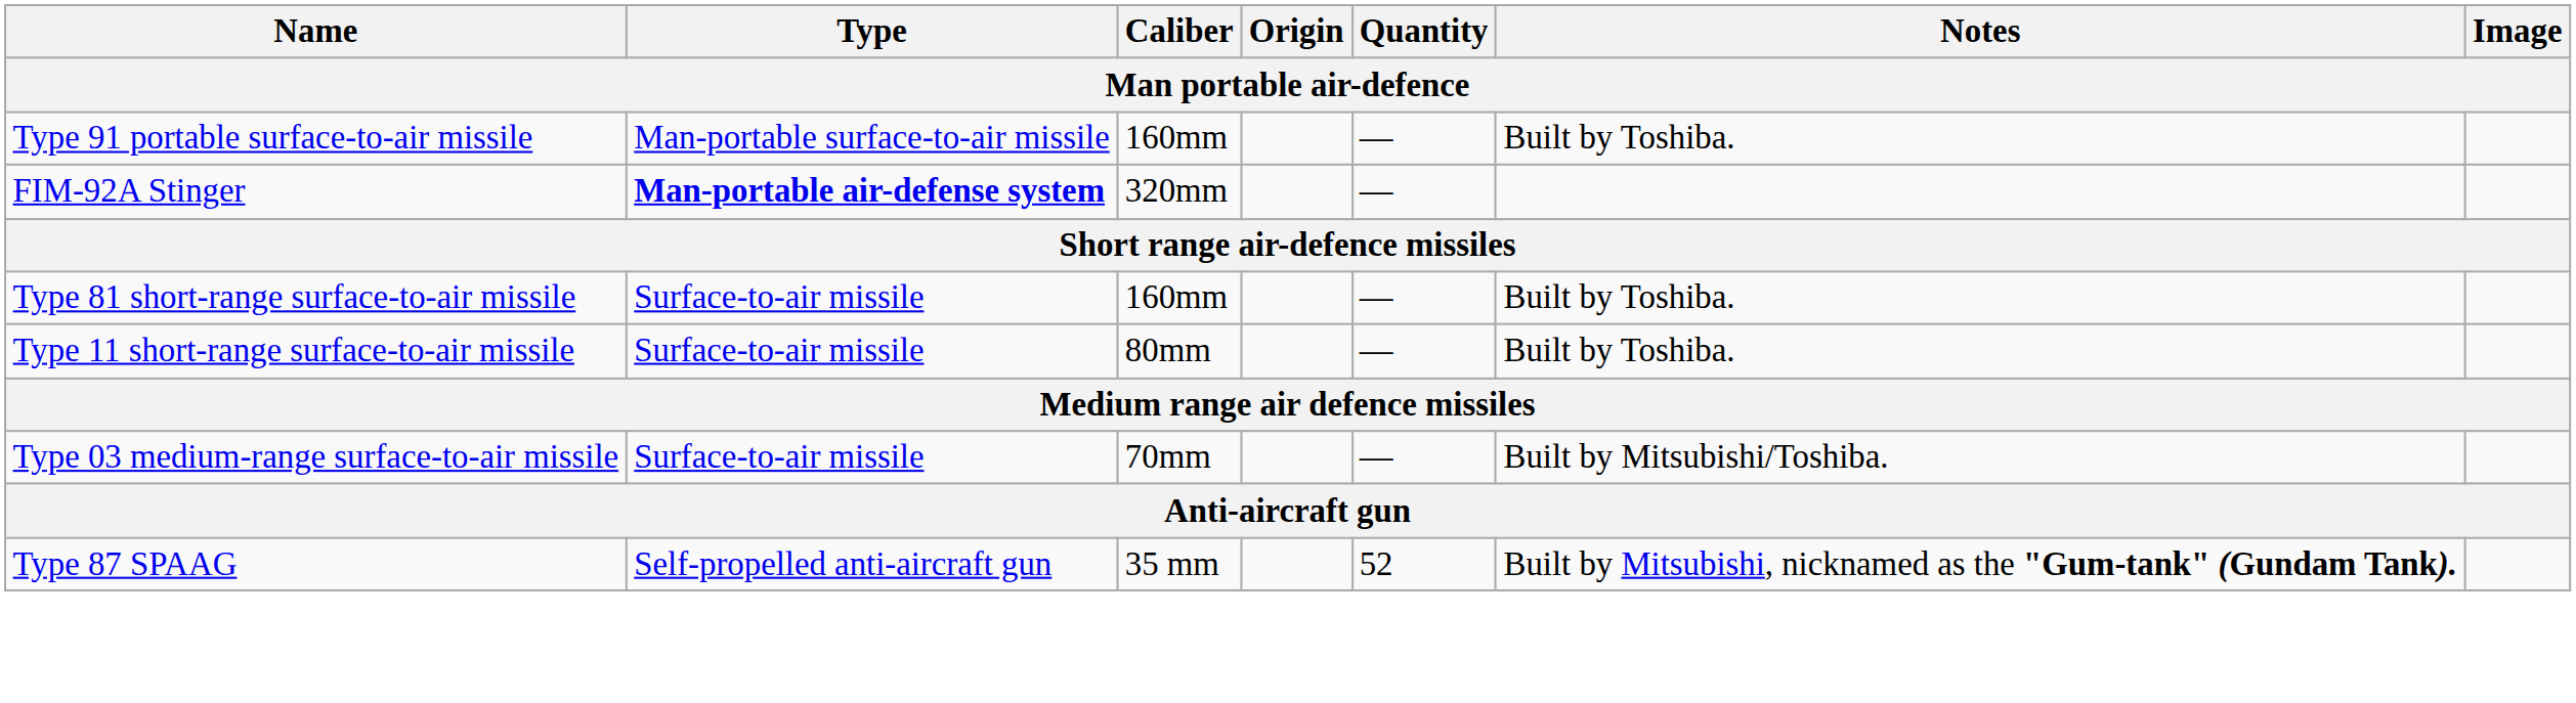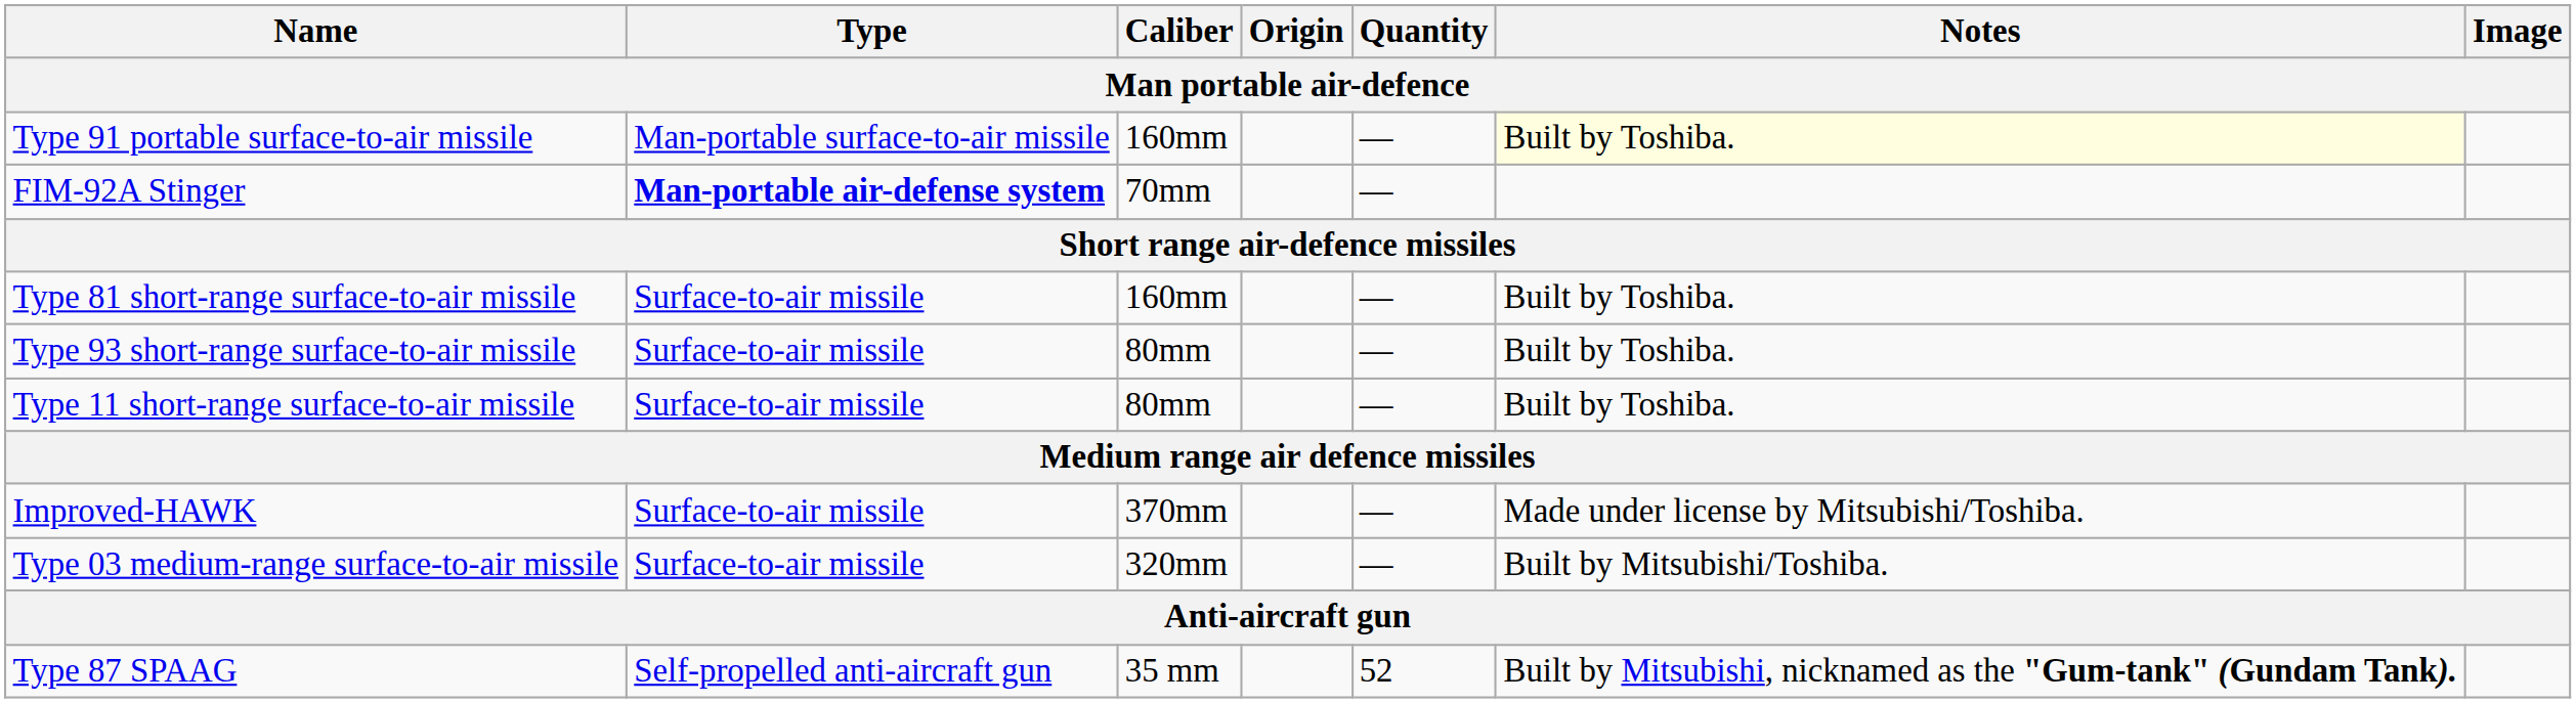Type 91 portable surface-to-air missile | Notes: no background -> lightyellow background
FIM-92A Stinger | Caliber: 320mm -> 70mm
+ row: Type 93 short-range surface-to-air missile | Surface-to-air missile | 80mm | — | Built by Toshiba.
+ row: Improved-HAWK | Surface-to-air missile | 370mm | — | Made under license by Mitsubishi/Toshiba.
Type 03 medium-range surface-to-air missile | Caliber: 70mm -> 320mm
